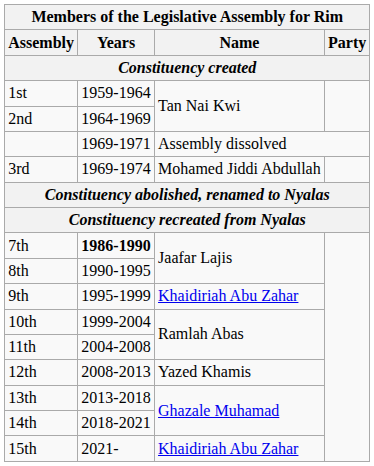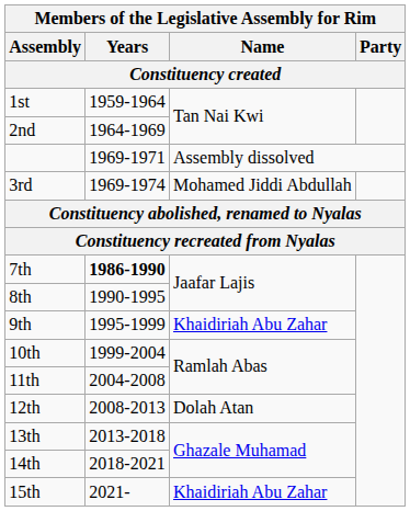12th | Name: Yazed Khamis -> Dolah Atan
